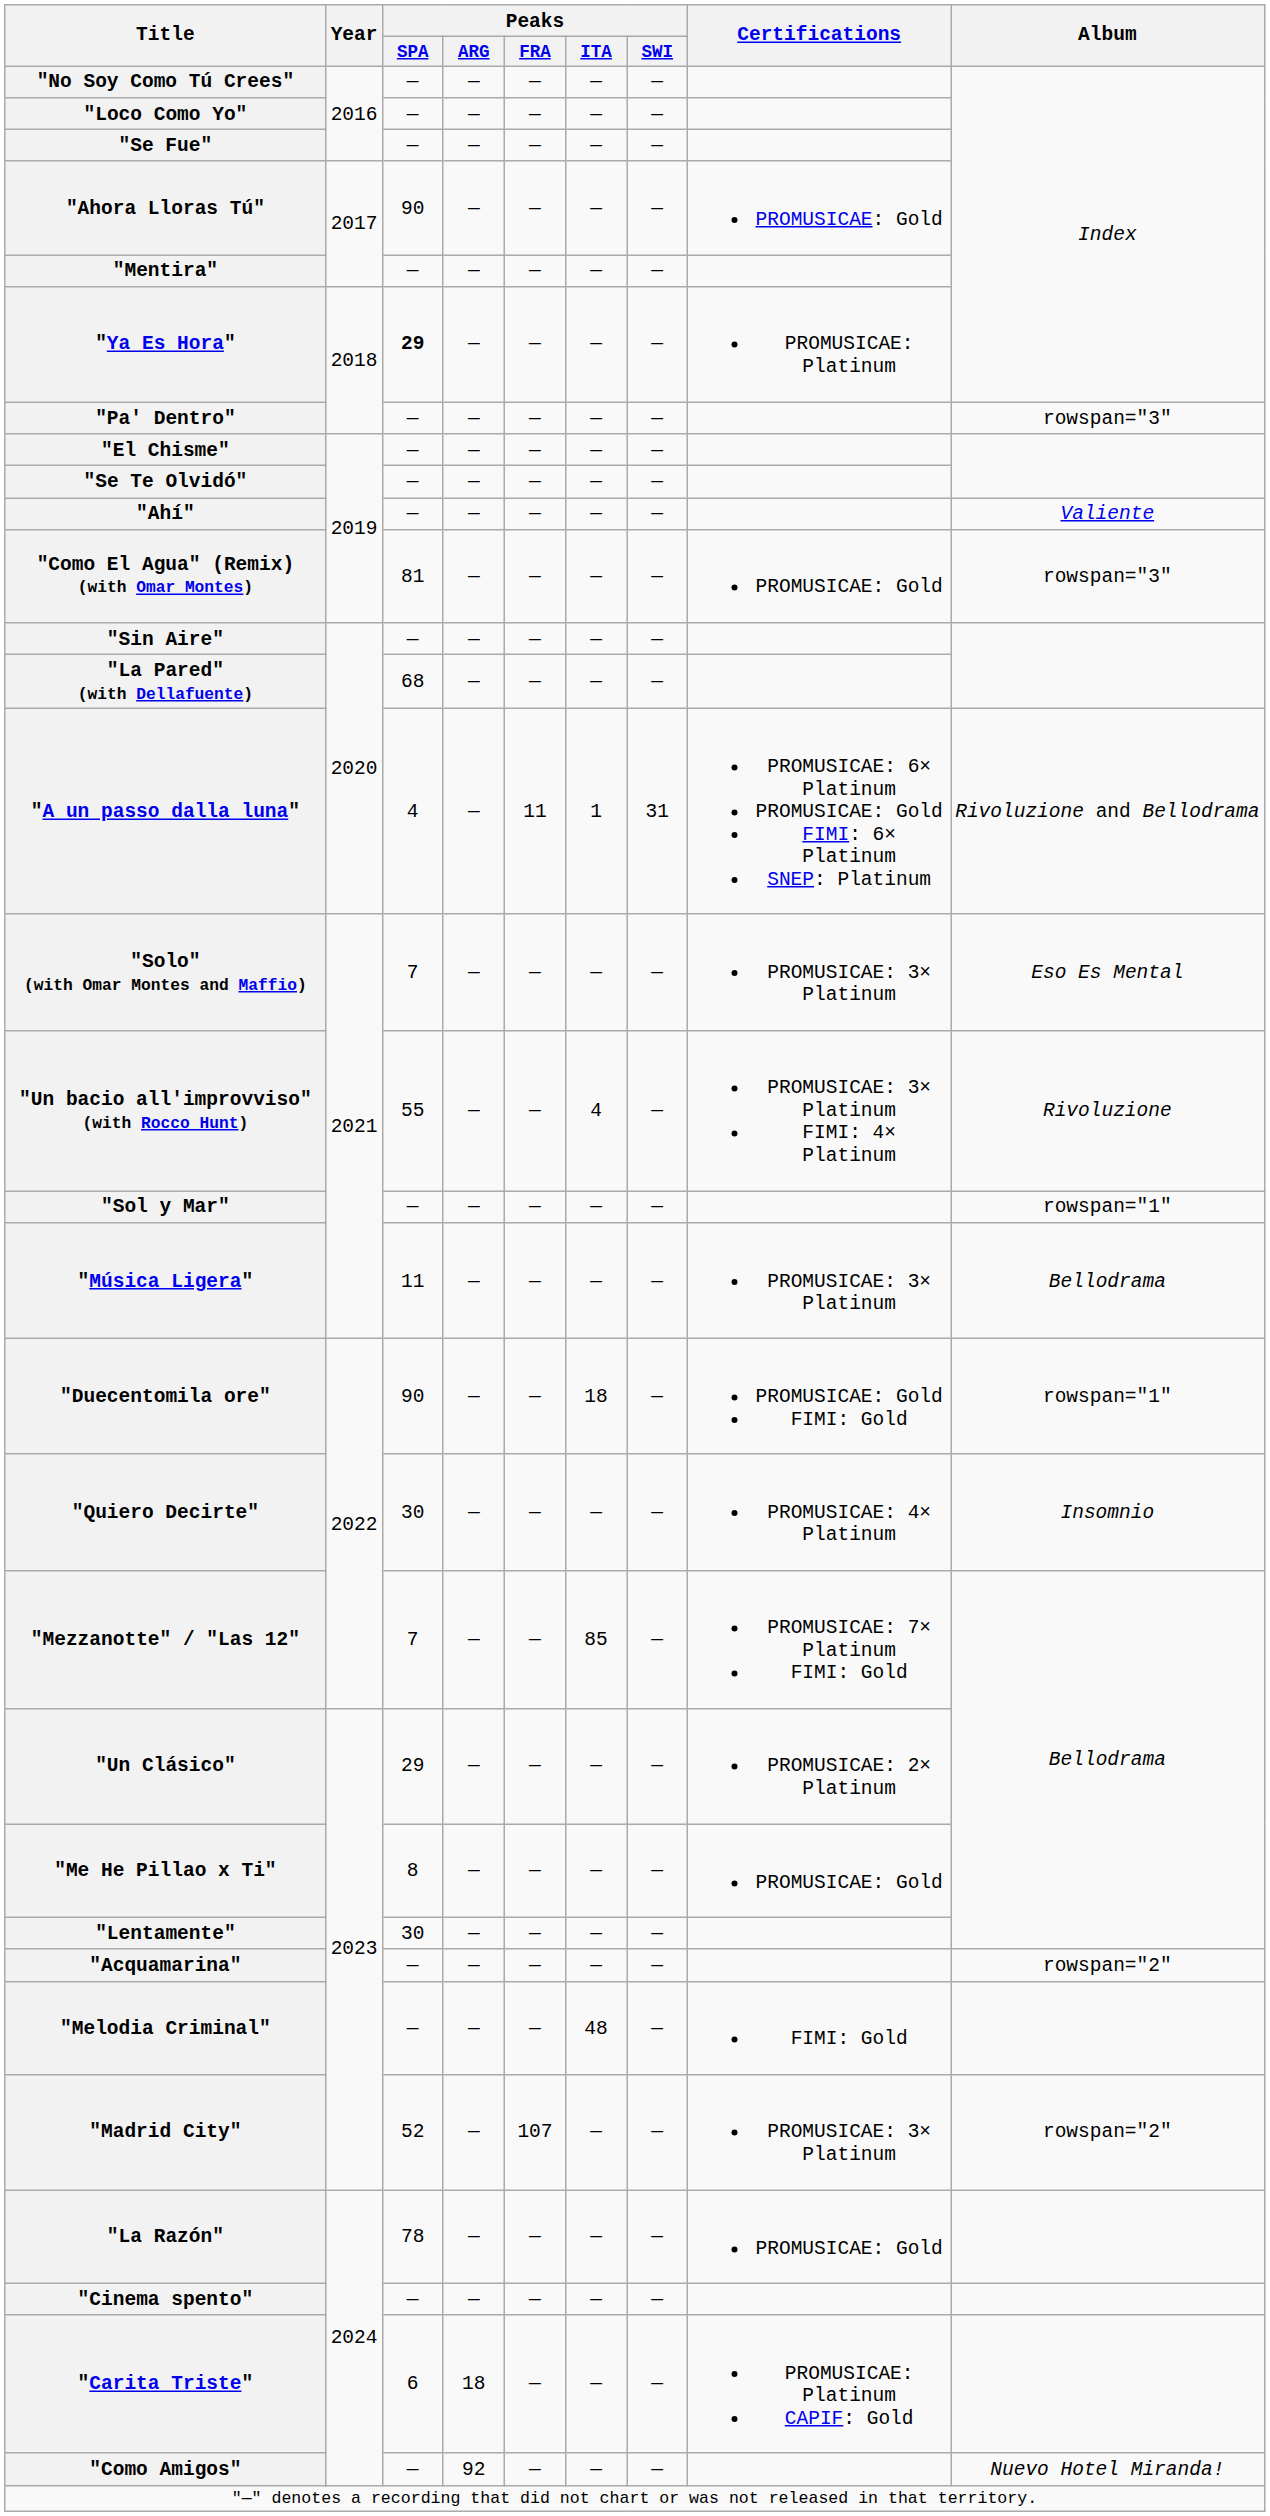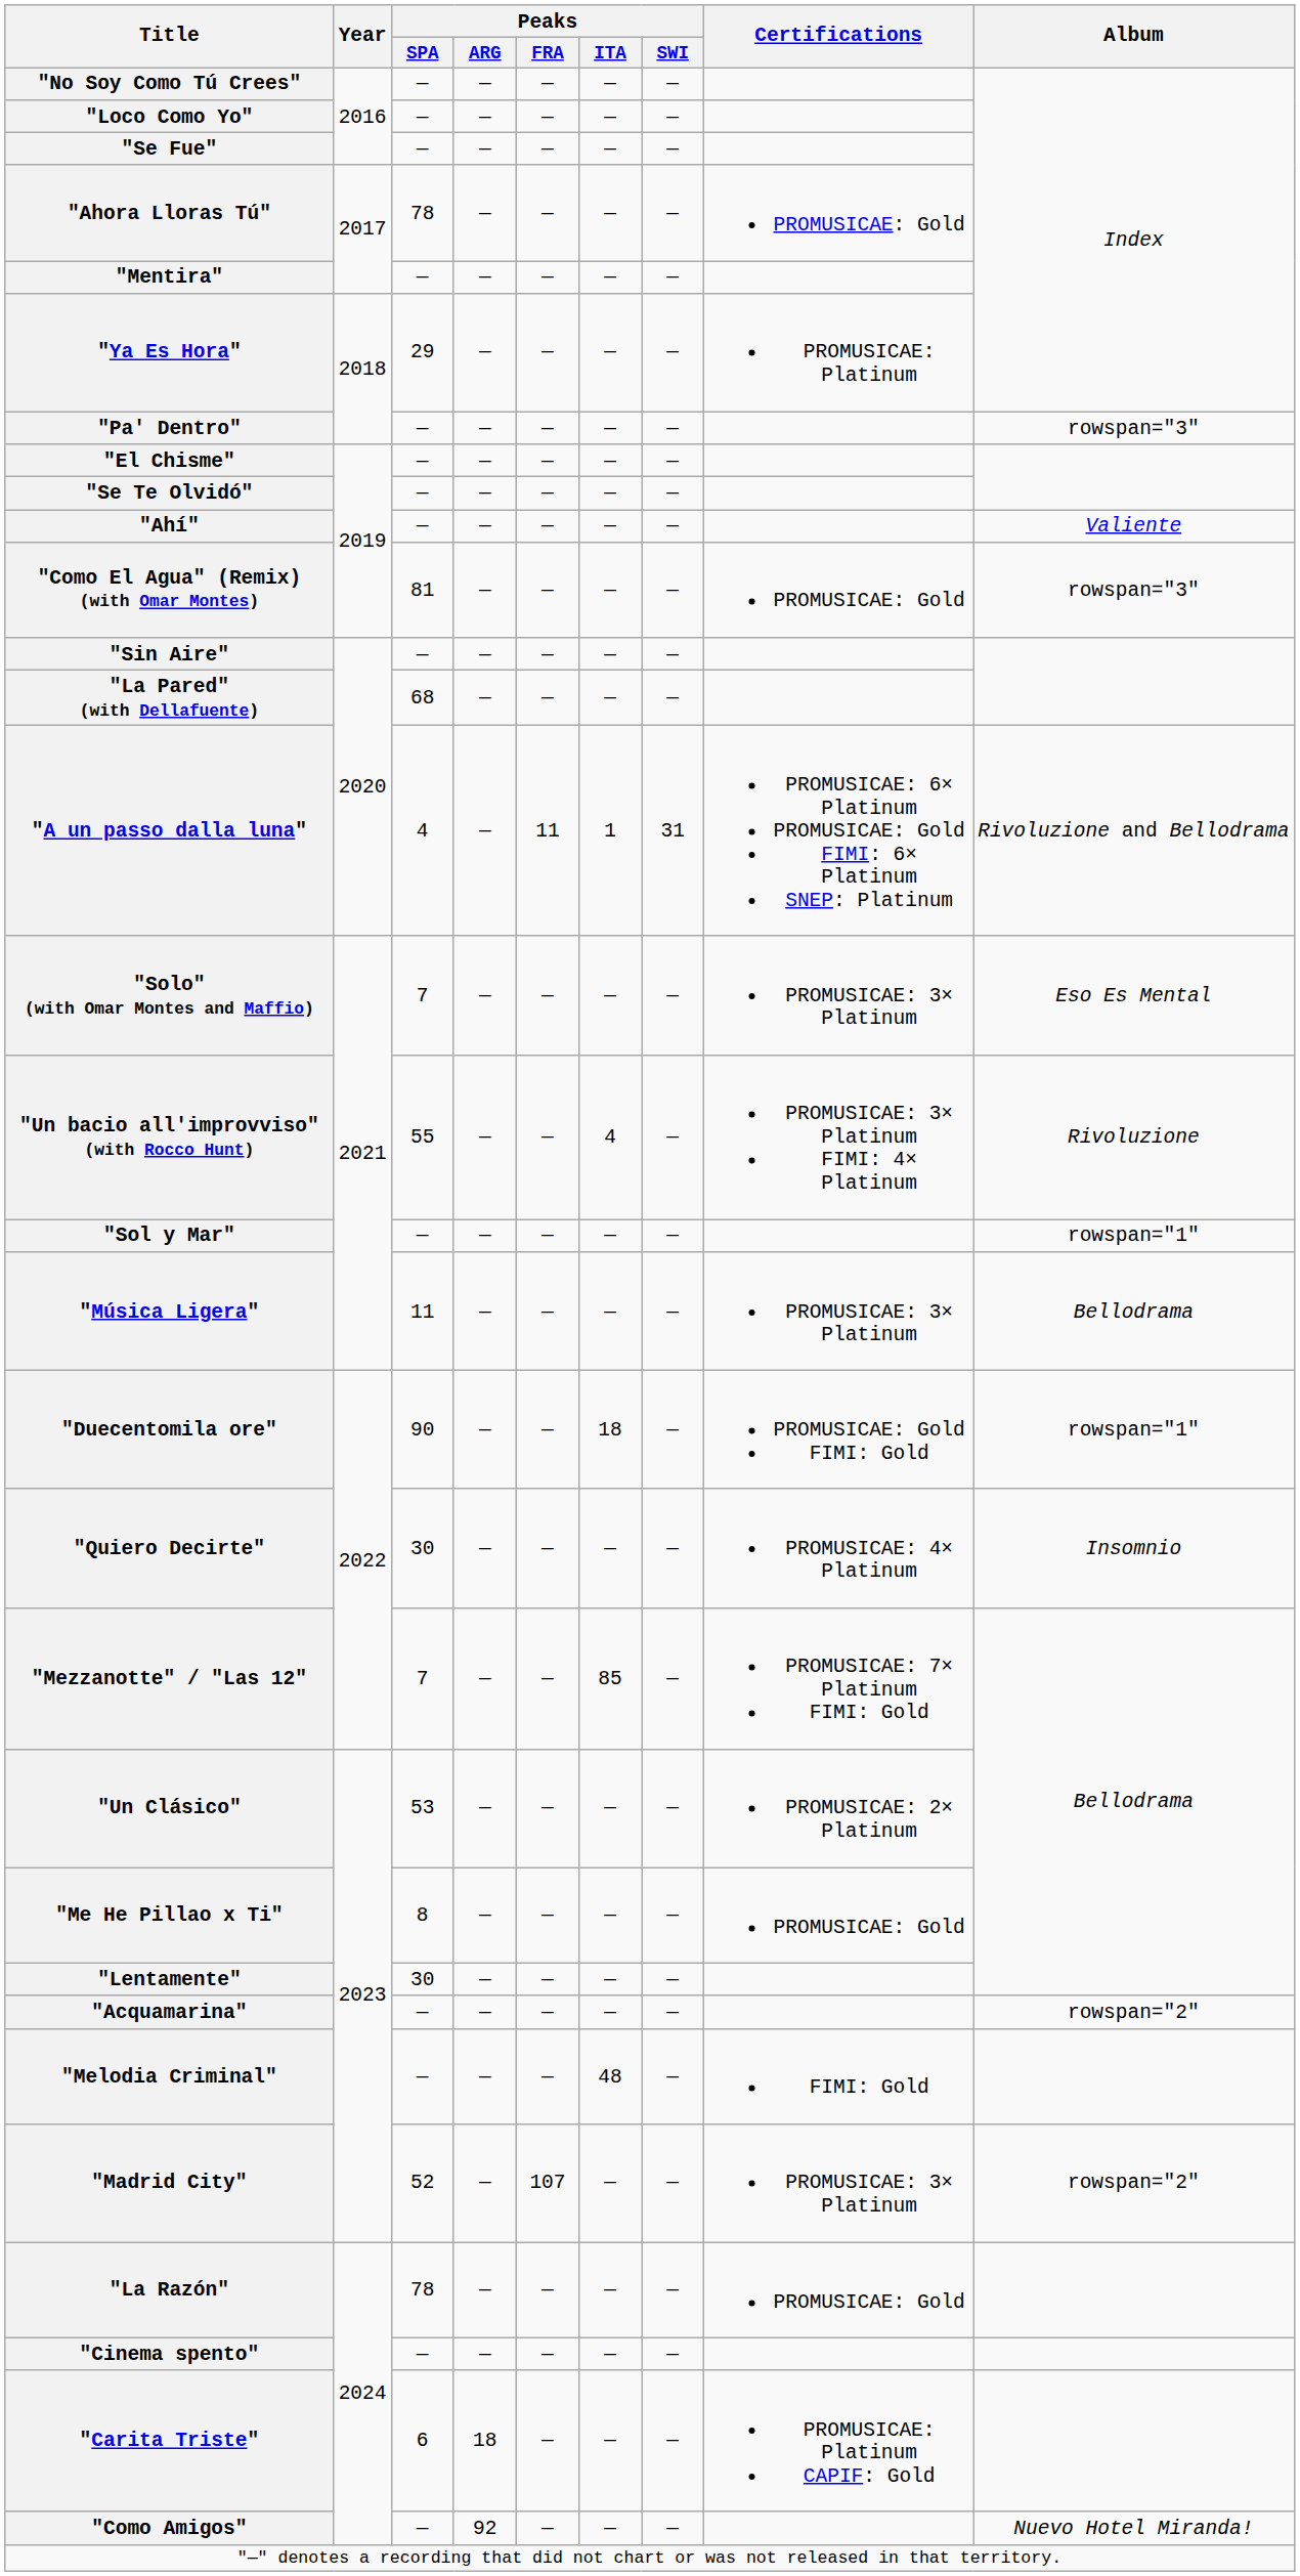"Ahora Lloras Tú" | Peaks / SPA: 90 -> 78
"Ya Es Hora" | Peaks / SPA: bold -> normal
"Un Clásico" | Peaks / SPA: 29 -> 53
